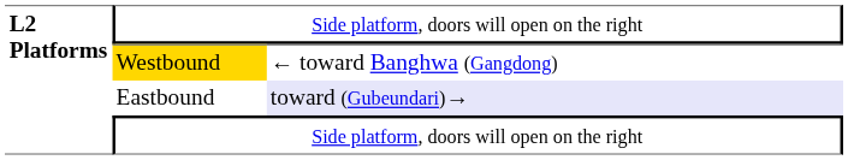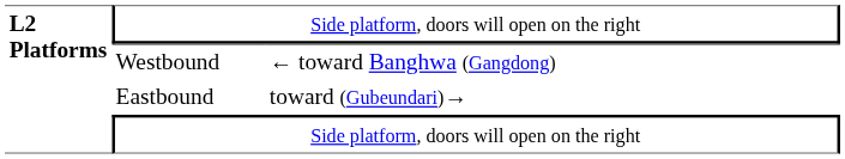Westbound | column 2: gold background -> no background
Eastbound | column 3: lavender background -> no background
